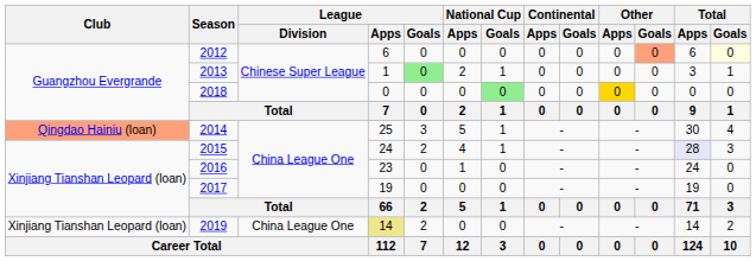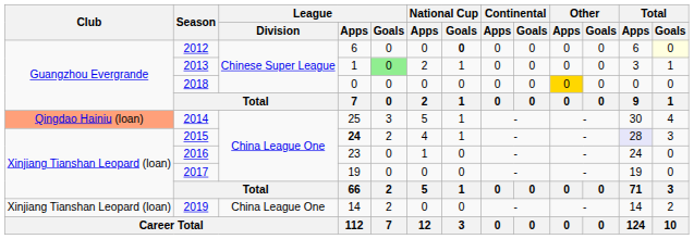2012 | National Cup / Goals: normal -> bold
2012 | Other / Goals: lightsalmon background -> no background
2018 | National Cup / Goals: lightgreen background -> no background
2015 | League / Apps: normal -> bold
2019 | League / Apps: khaki background -> no background
